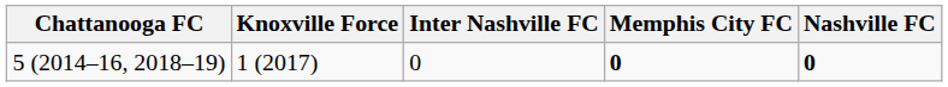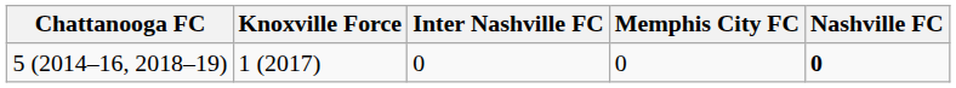5 (2014–16, 2018–19) | Memphis City FC: bold -> normal
